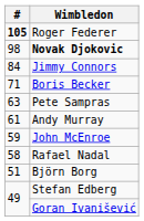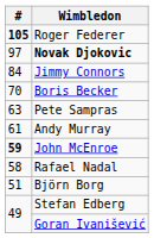Novak Djokovic | #: 98 -> 97
Boris Becker | #: 71 -> 70
John McEnroe | #: normal -> bold
